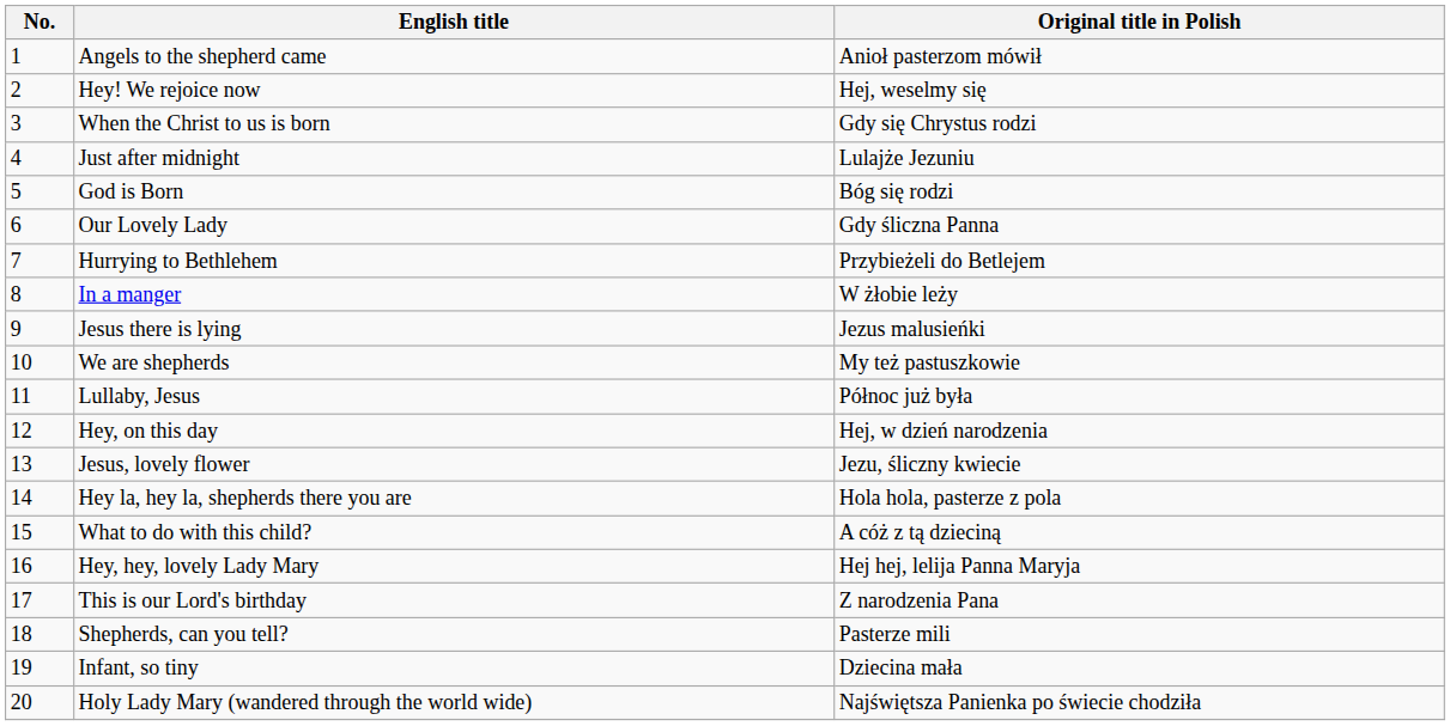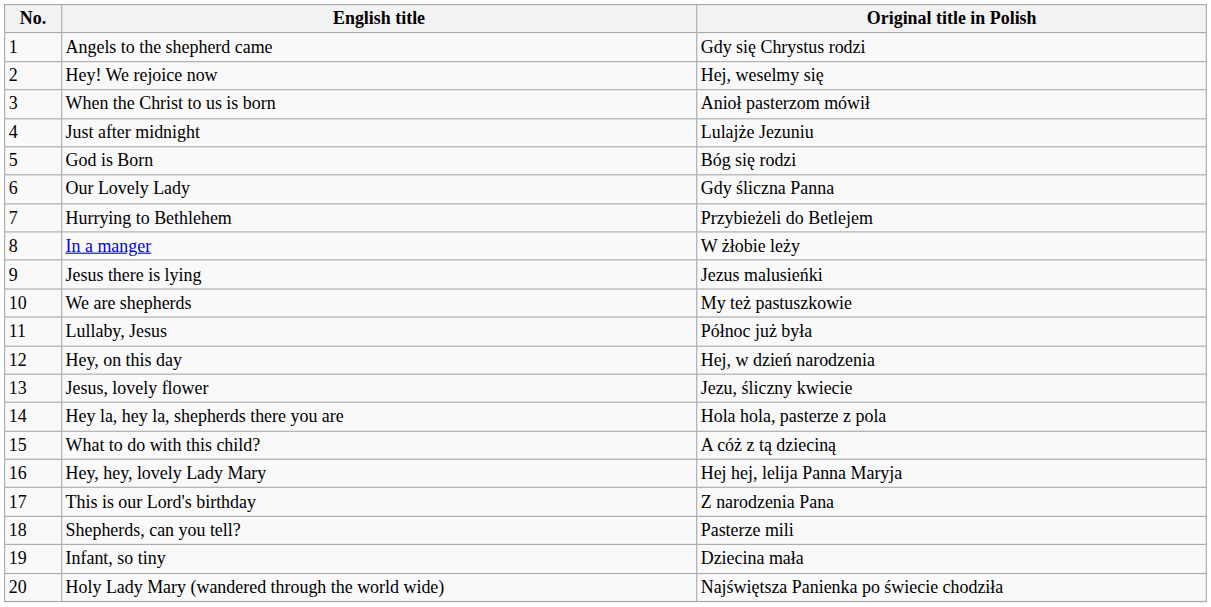Angels to the shepherd came | Original title in Polish: Anioł pasterzom mówił -> Gdy się Chrystus rodzi
When the Christ to us is born | Original title in Polish: Gdy się Chrystus rodzi -> Anioł pasterzom mówił
